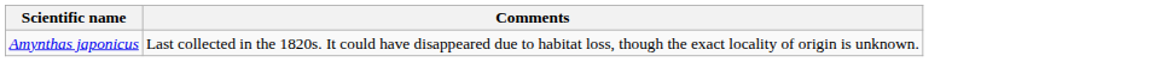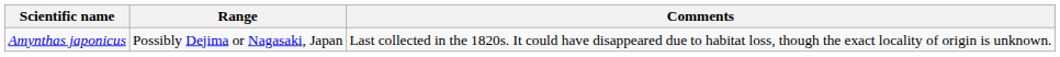+ column: Range | Possibly Dejima or Nagasaki, Japan
